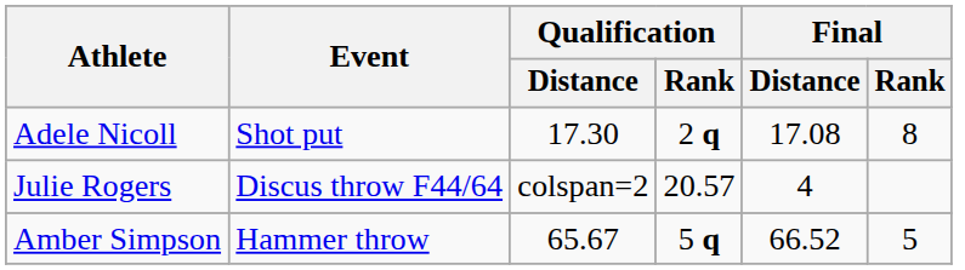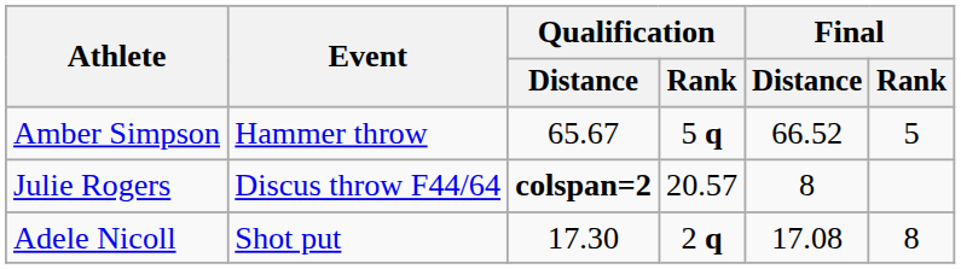rows swapped: Adele Nicoll <-> Amber Simpson
Julie Rogers | Qualification / Distance: normal -> bold
Julie Rogers | Final / Distance: 4 -> 8
